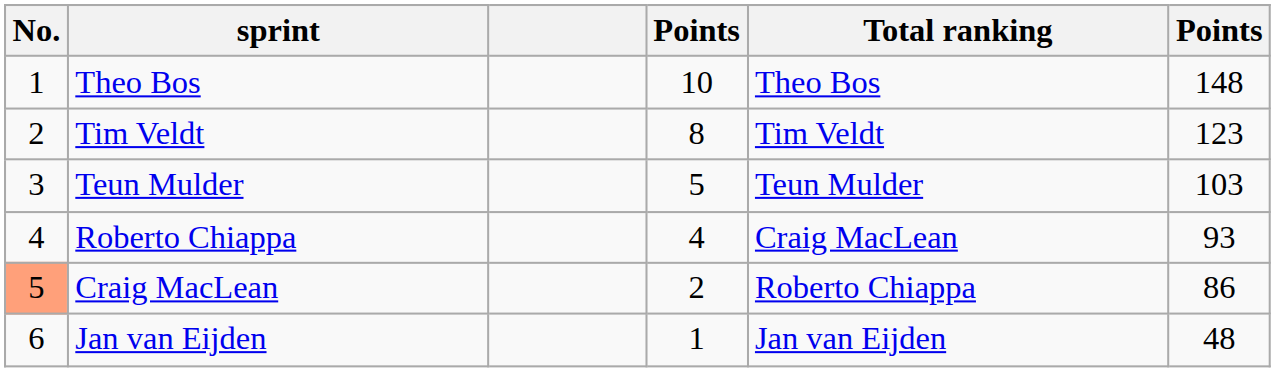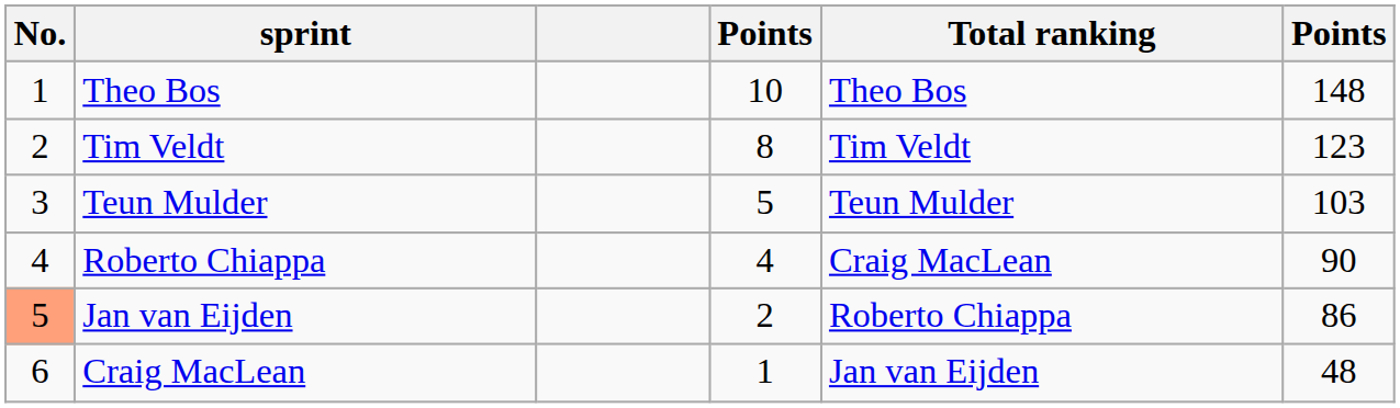row 5 | column 6: 93 -> 90
row 6 | sprint: Craig MacLean -> Jan van Eijden
row 7 | sprint: Jan van Eijden -> Craig MacLean
